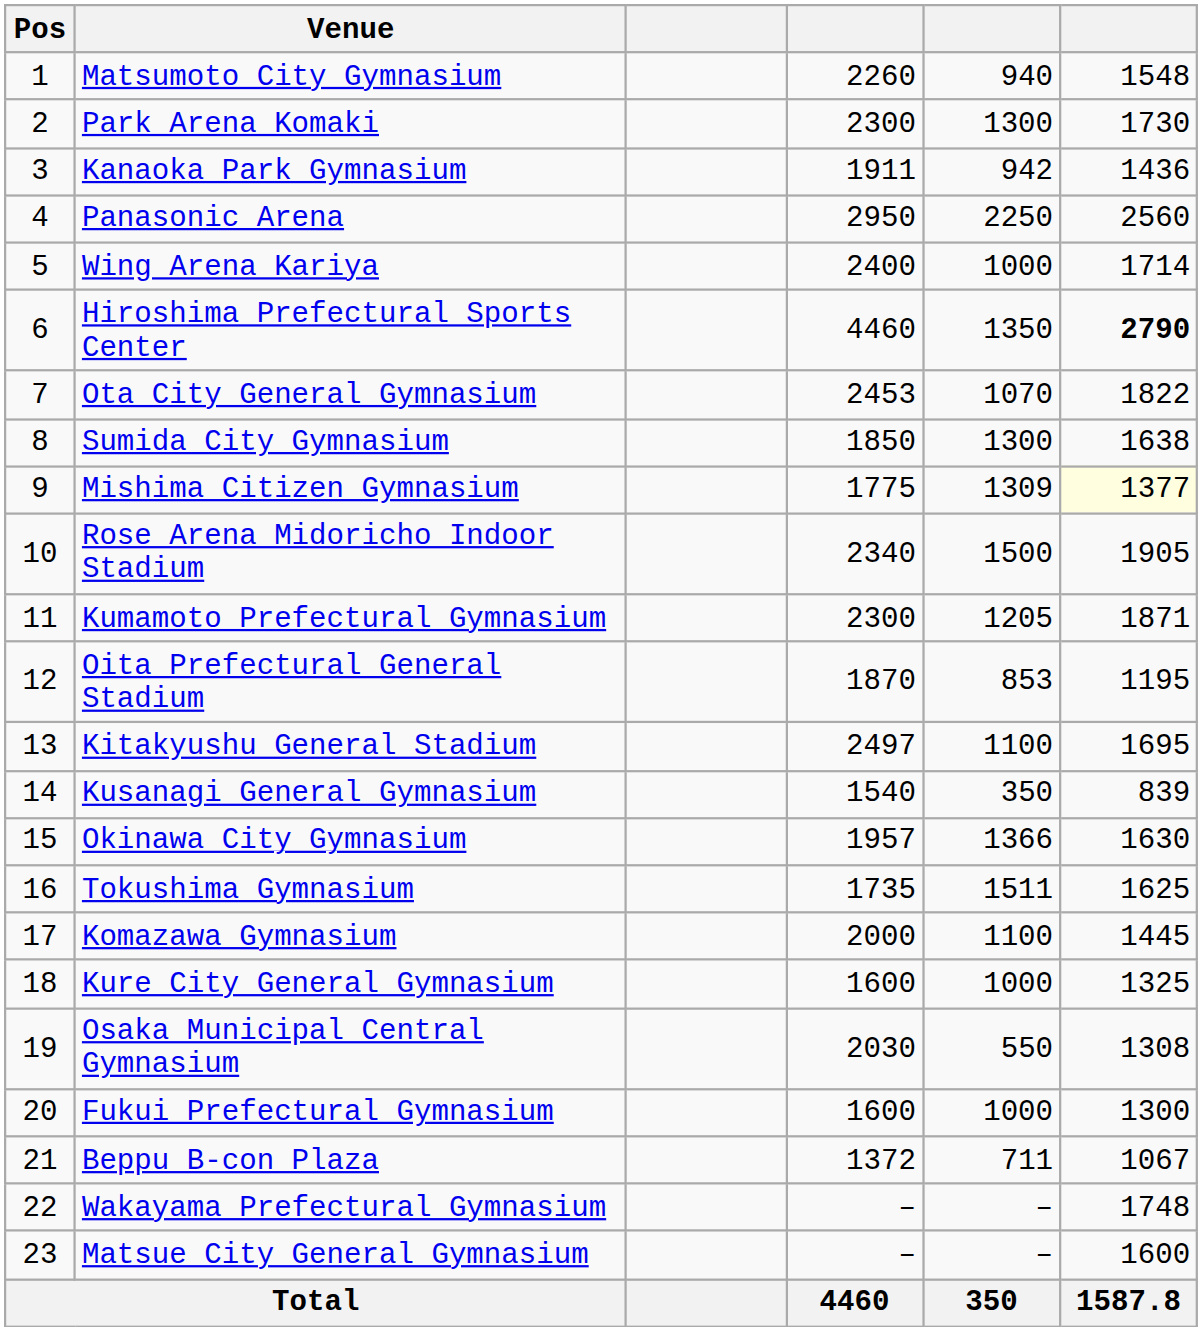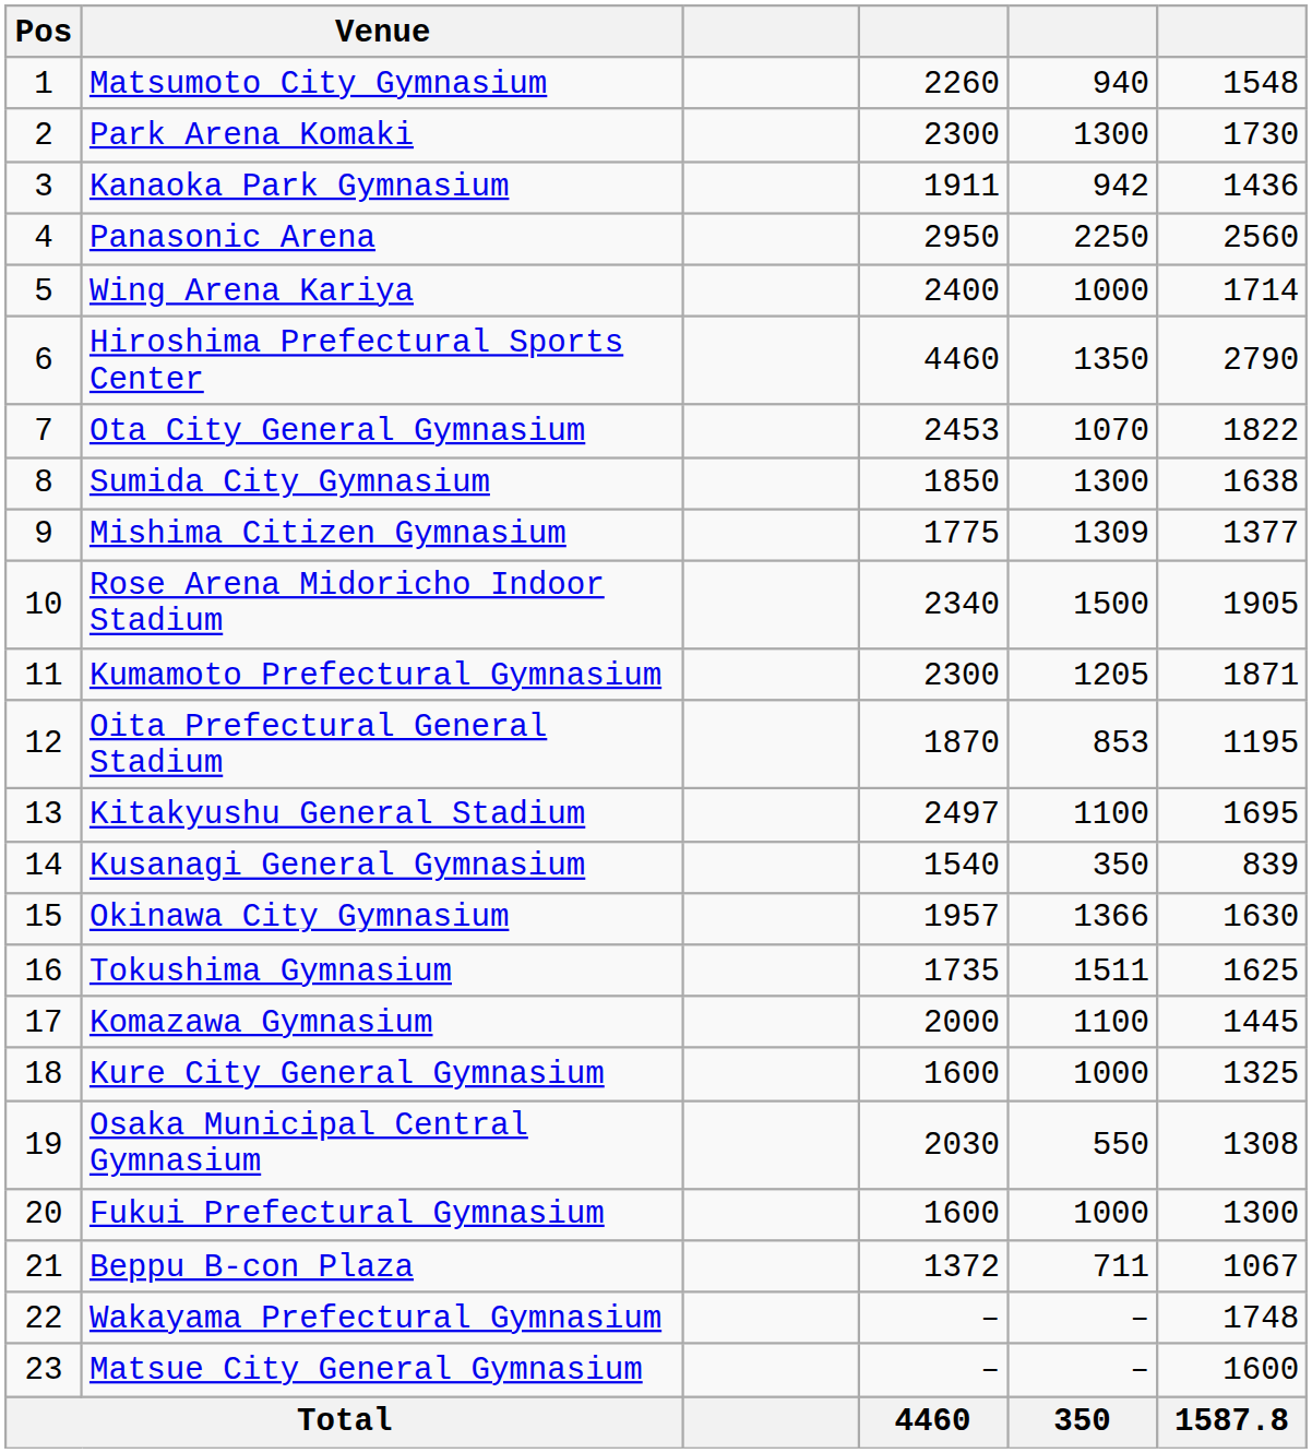Hiroshima Prefectural Sports Center | column 6: bold -> normal
Mishima Citizen Gymnasium | column 6: lightyellow background -> no background
